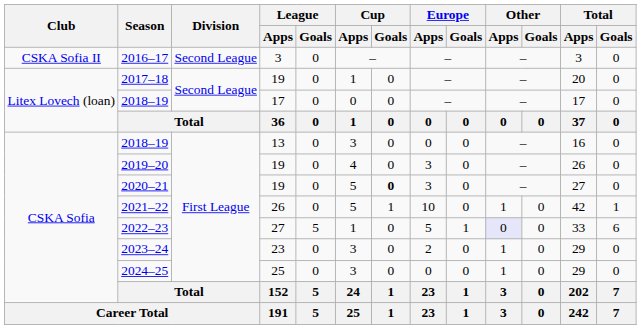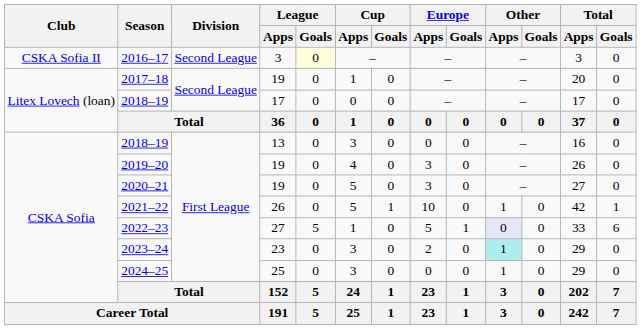2016–17 | League / Goals: no background -> lightyellow background
2020–21 | Cup / Goals: bold -> normal
2023–24 | Other / Apps: no background -> paleturquoise background
